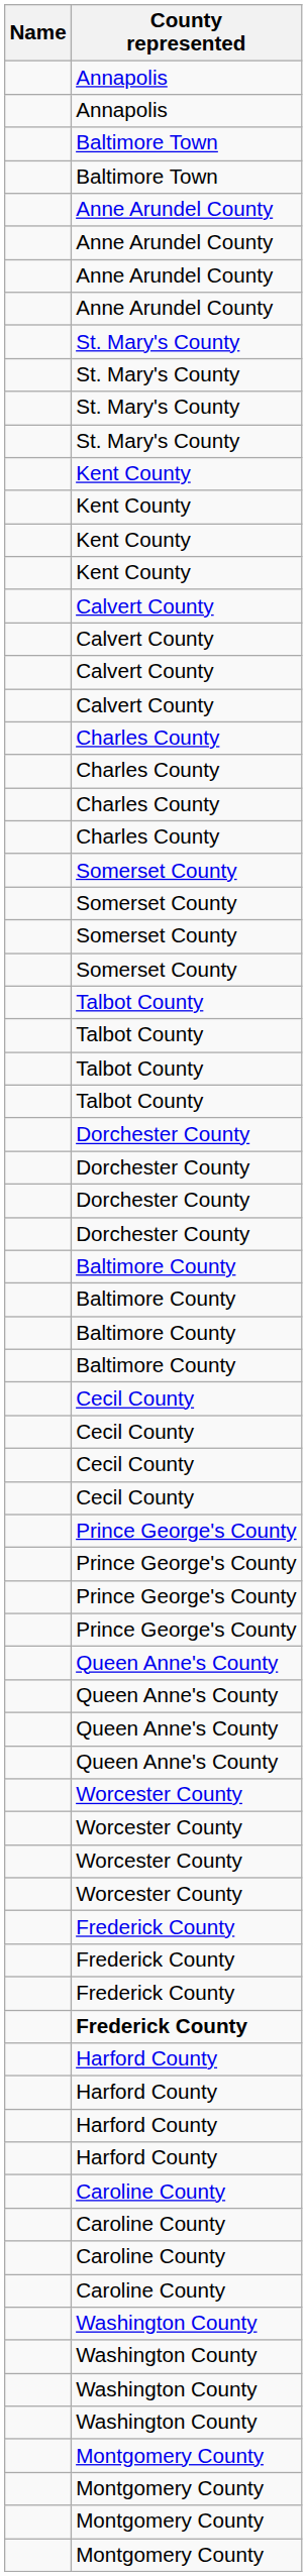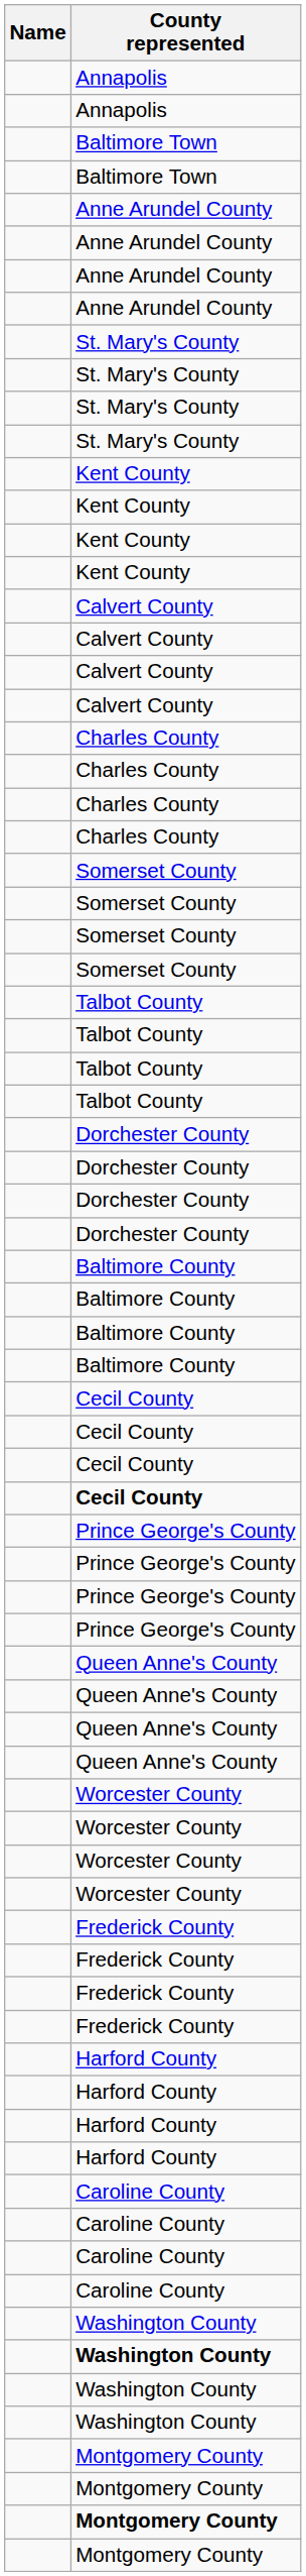row 45 | County represented: normal -> bold
row 61 | County represented: bold -> normal
row 71 | County represented: normal -> bold
row 76 | County represented: normal -> bold
